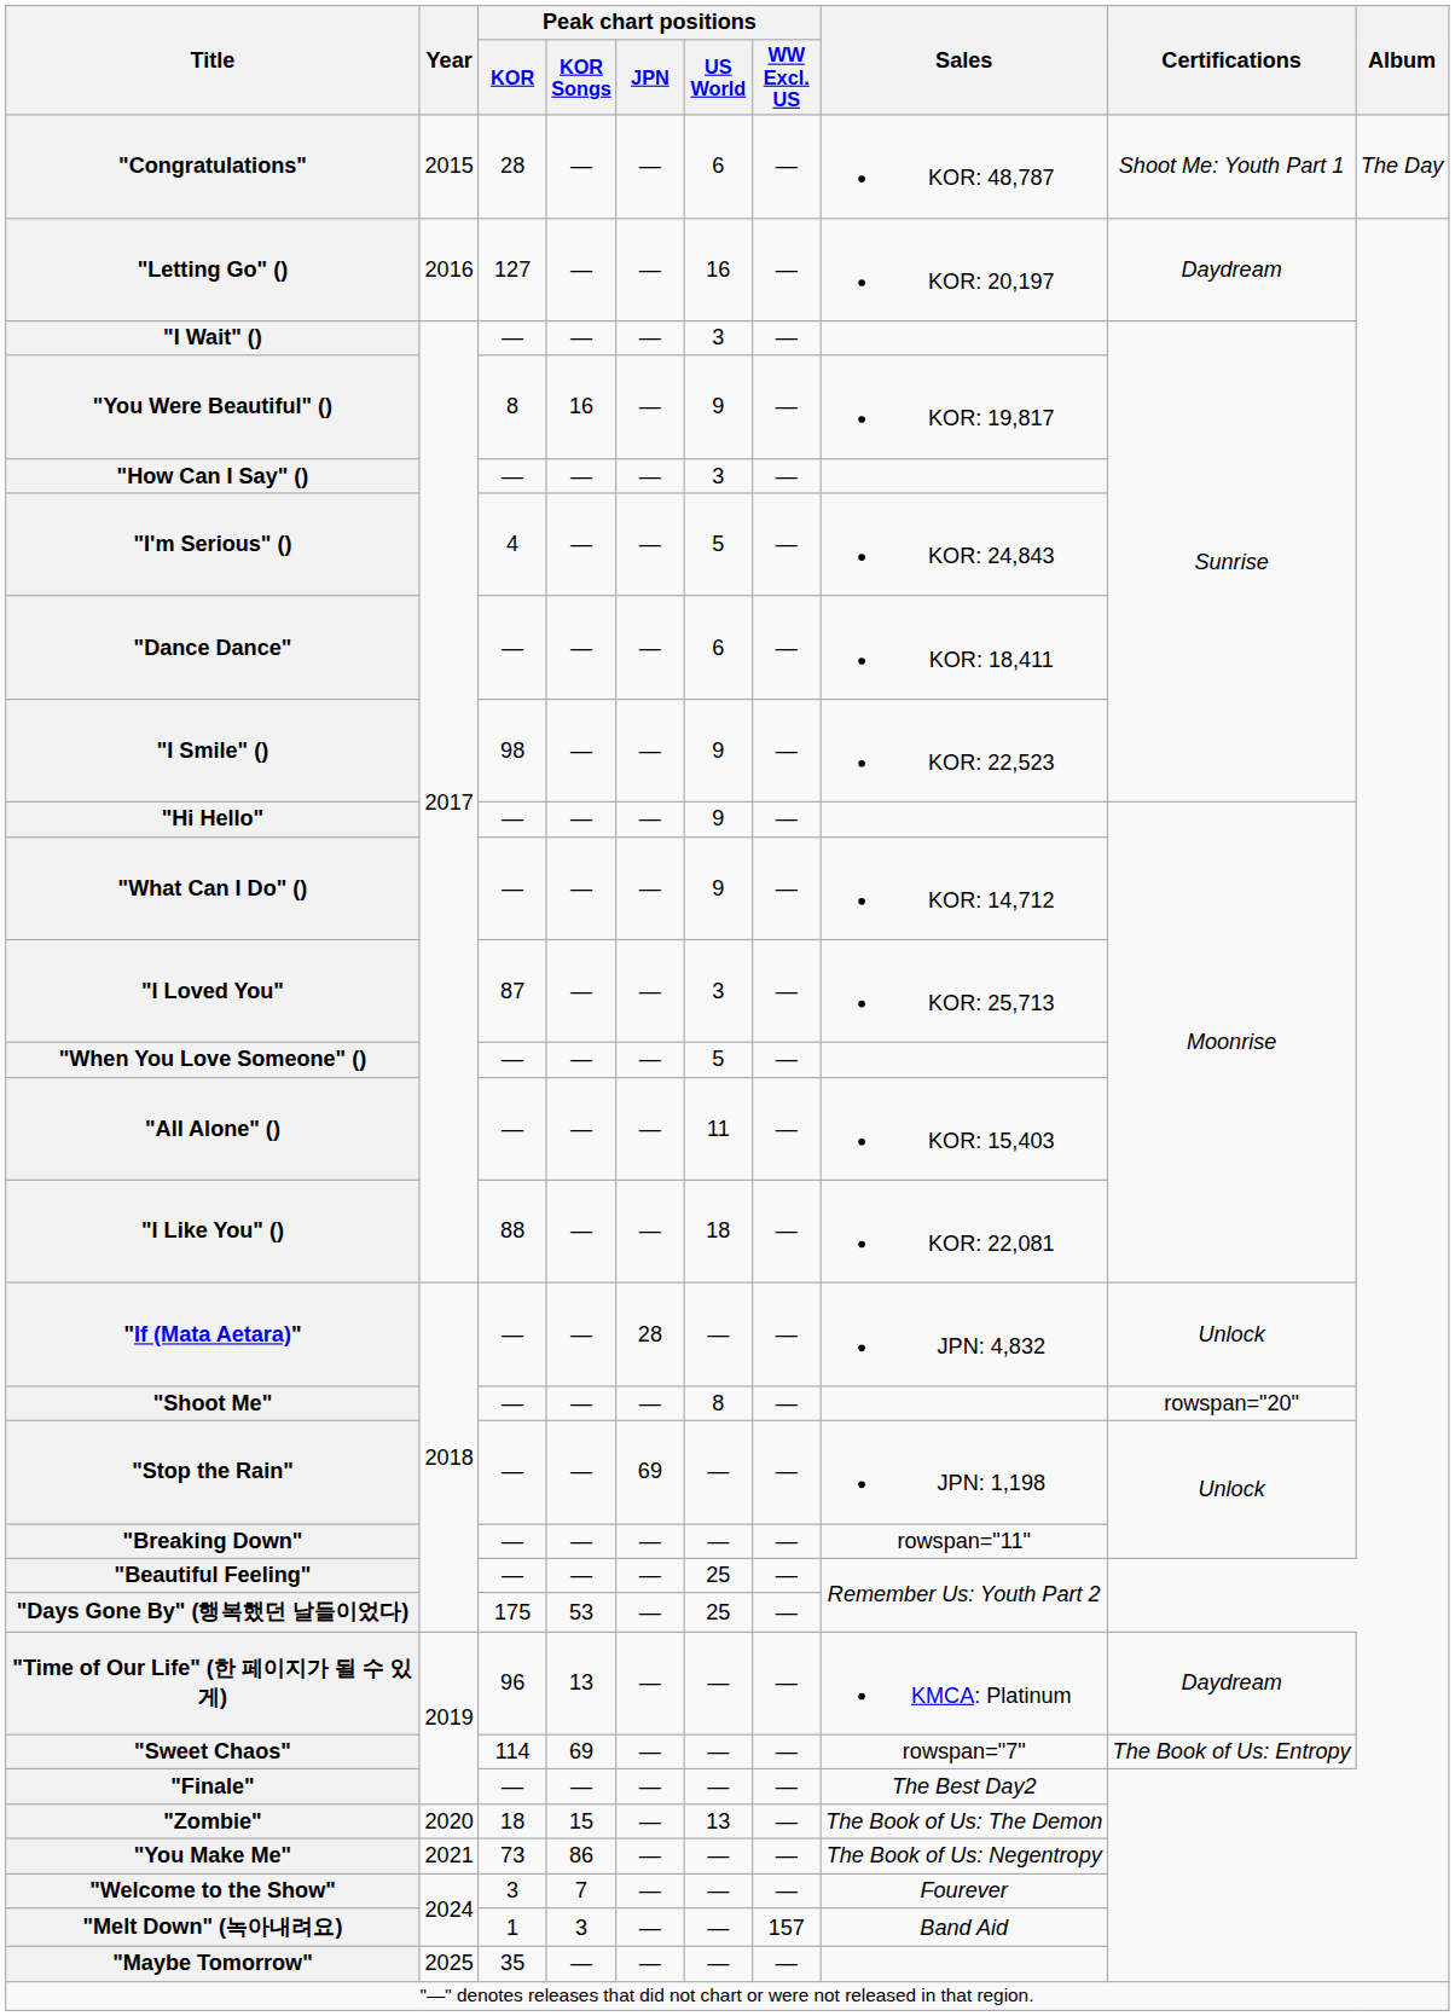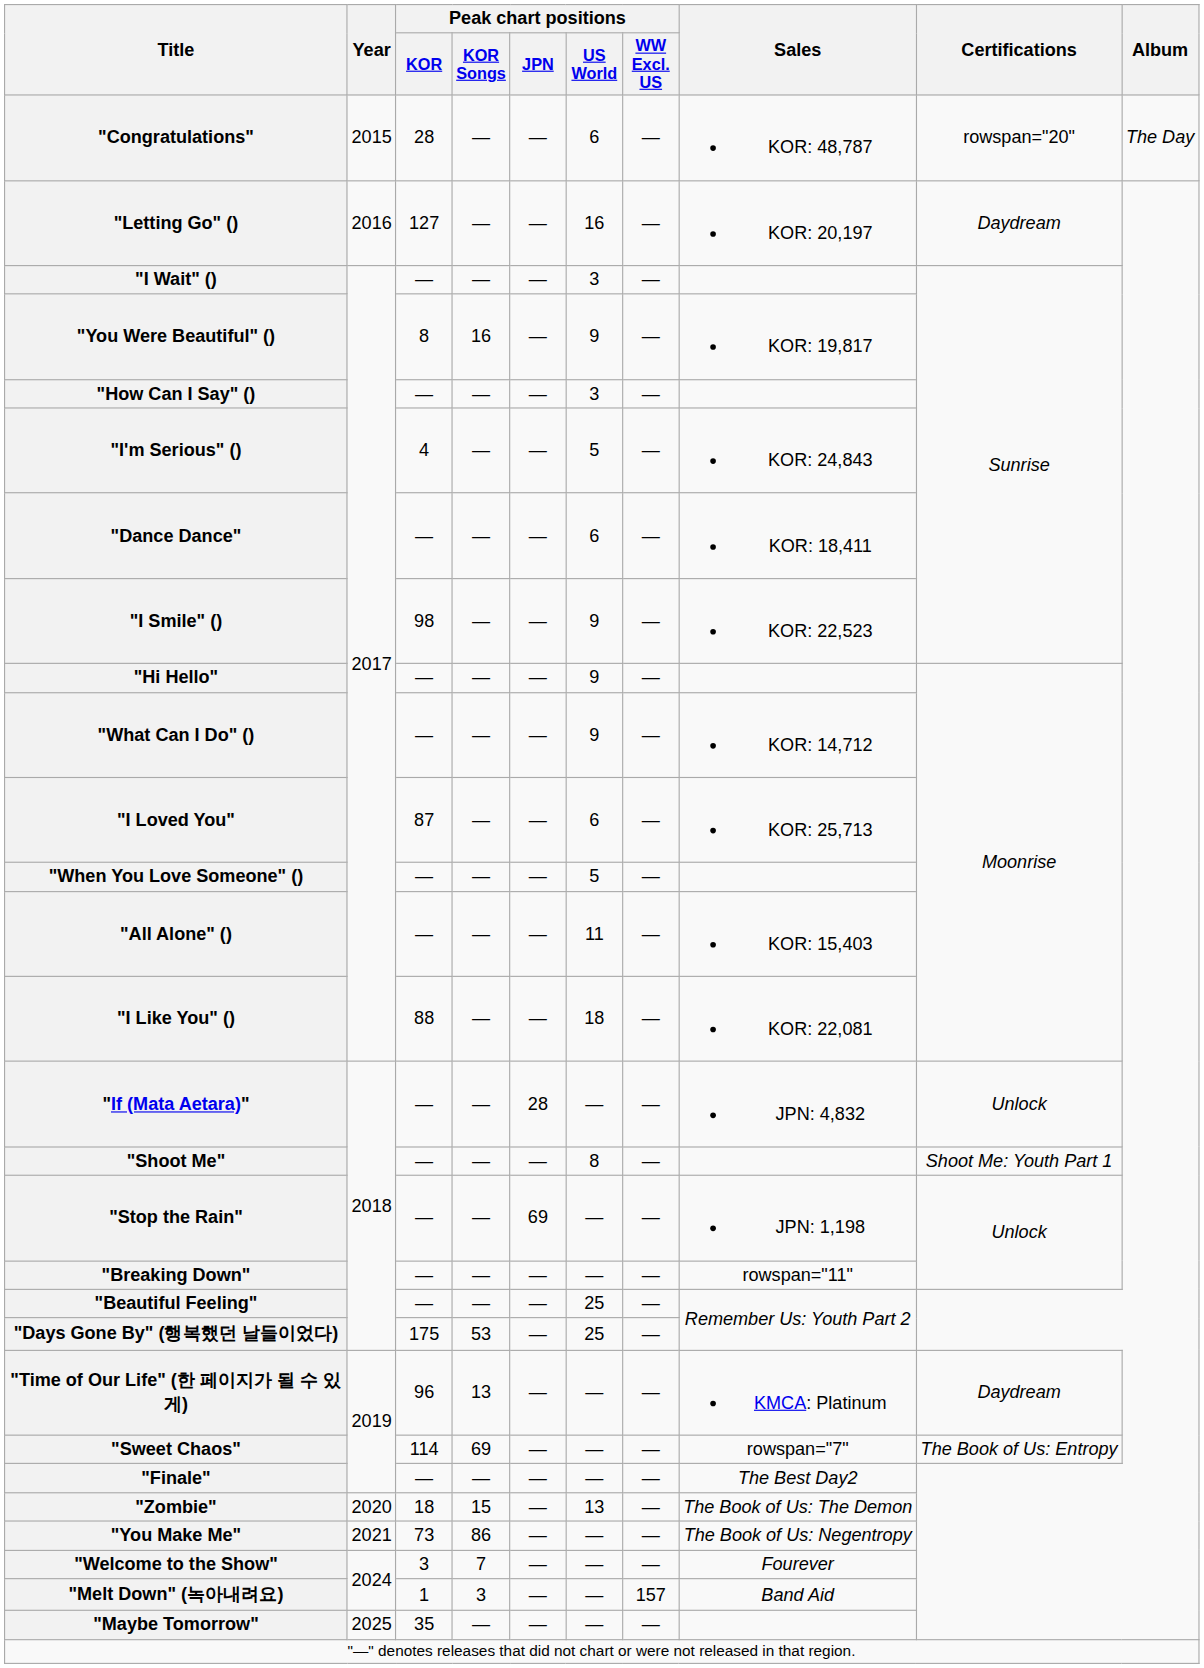"Congratulations" | Certifications: Shoot Me: Youth Part 1 -> rowspan="20"
"I Loved You" | Peak chart positions / US World: 3 -> 6
"Shoot Me" | Certifications: rowspan="20" -> Shoot Me: Youth Part 1
